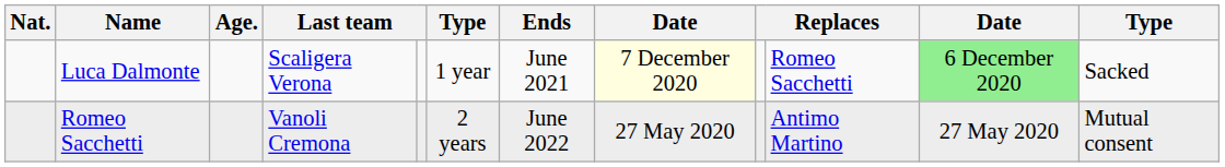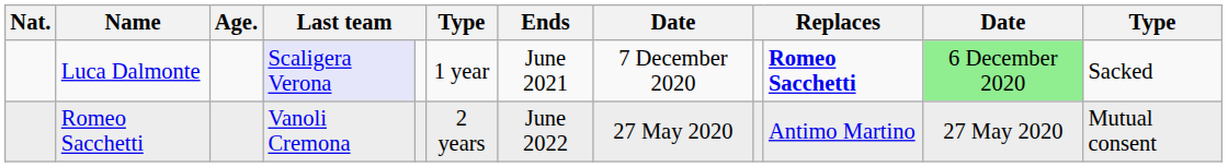Luca Dalmonte | column 4: no background -> lavender background
Luca Dalmonte | column 8: lightyellow background -> no background
Luca Dalmonte | column 10: normal -> bold
